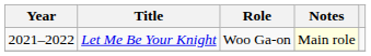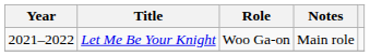Let Me Be Your Knight | Notes: lightyellow background -> no background
